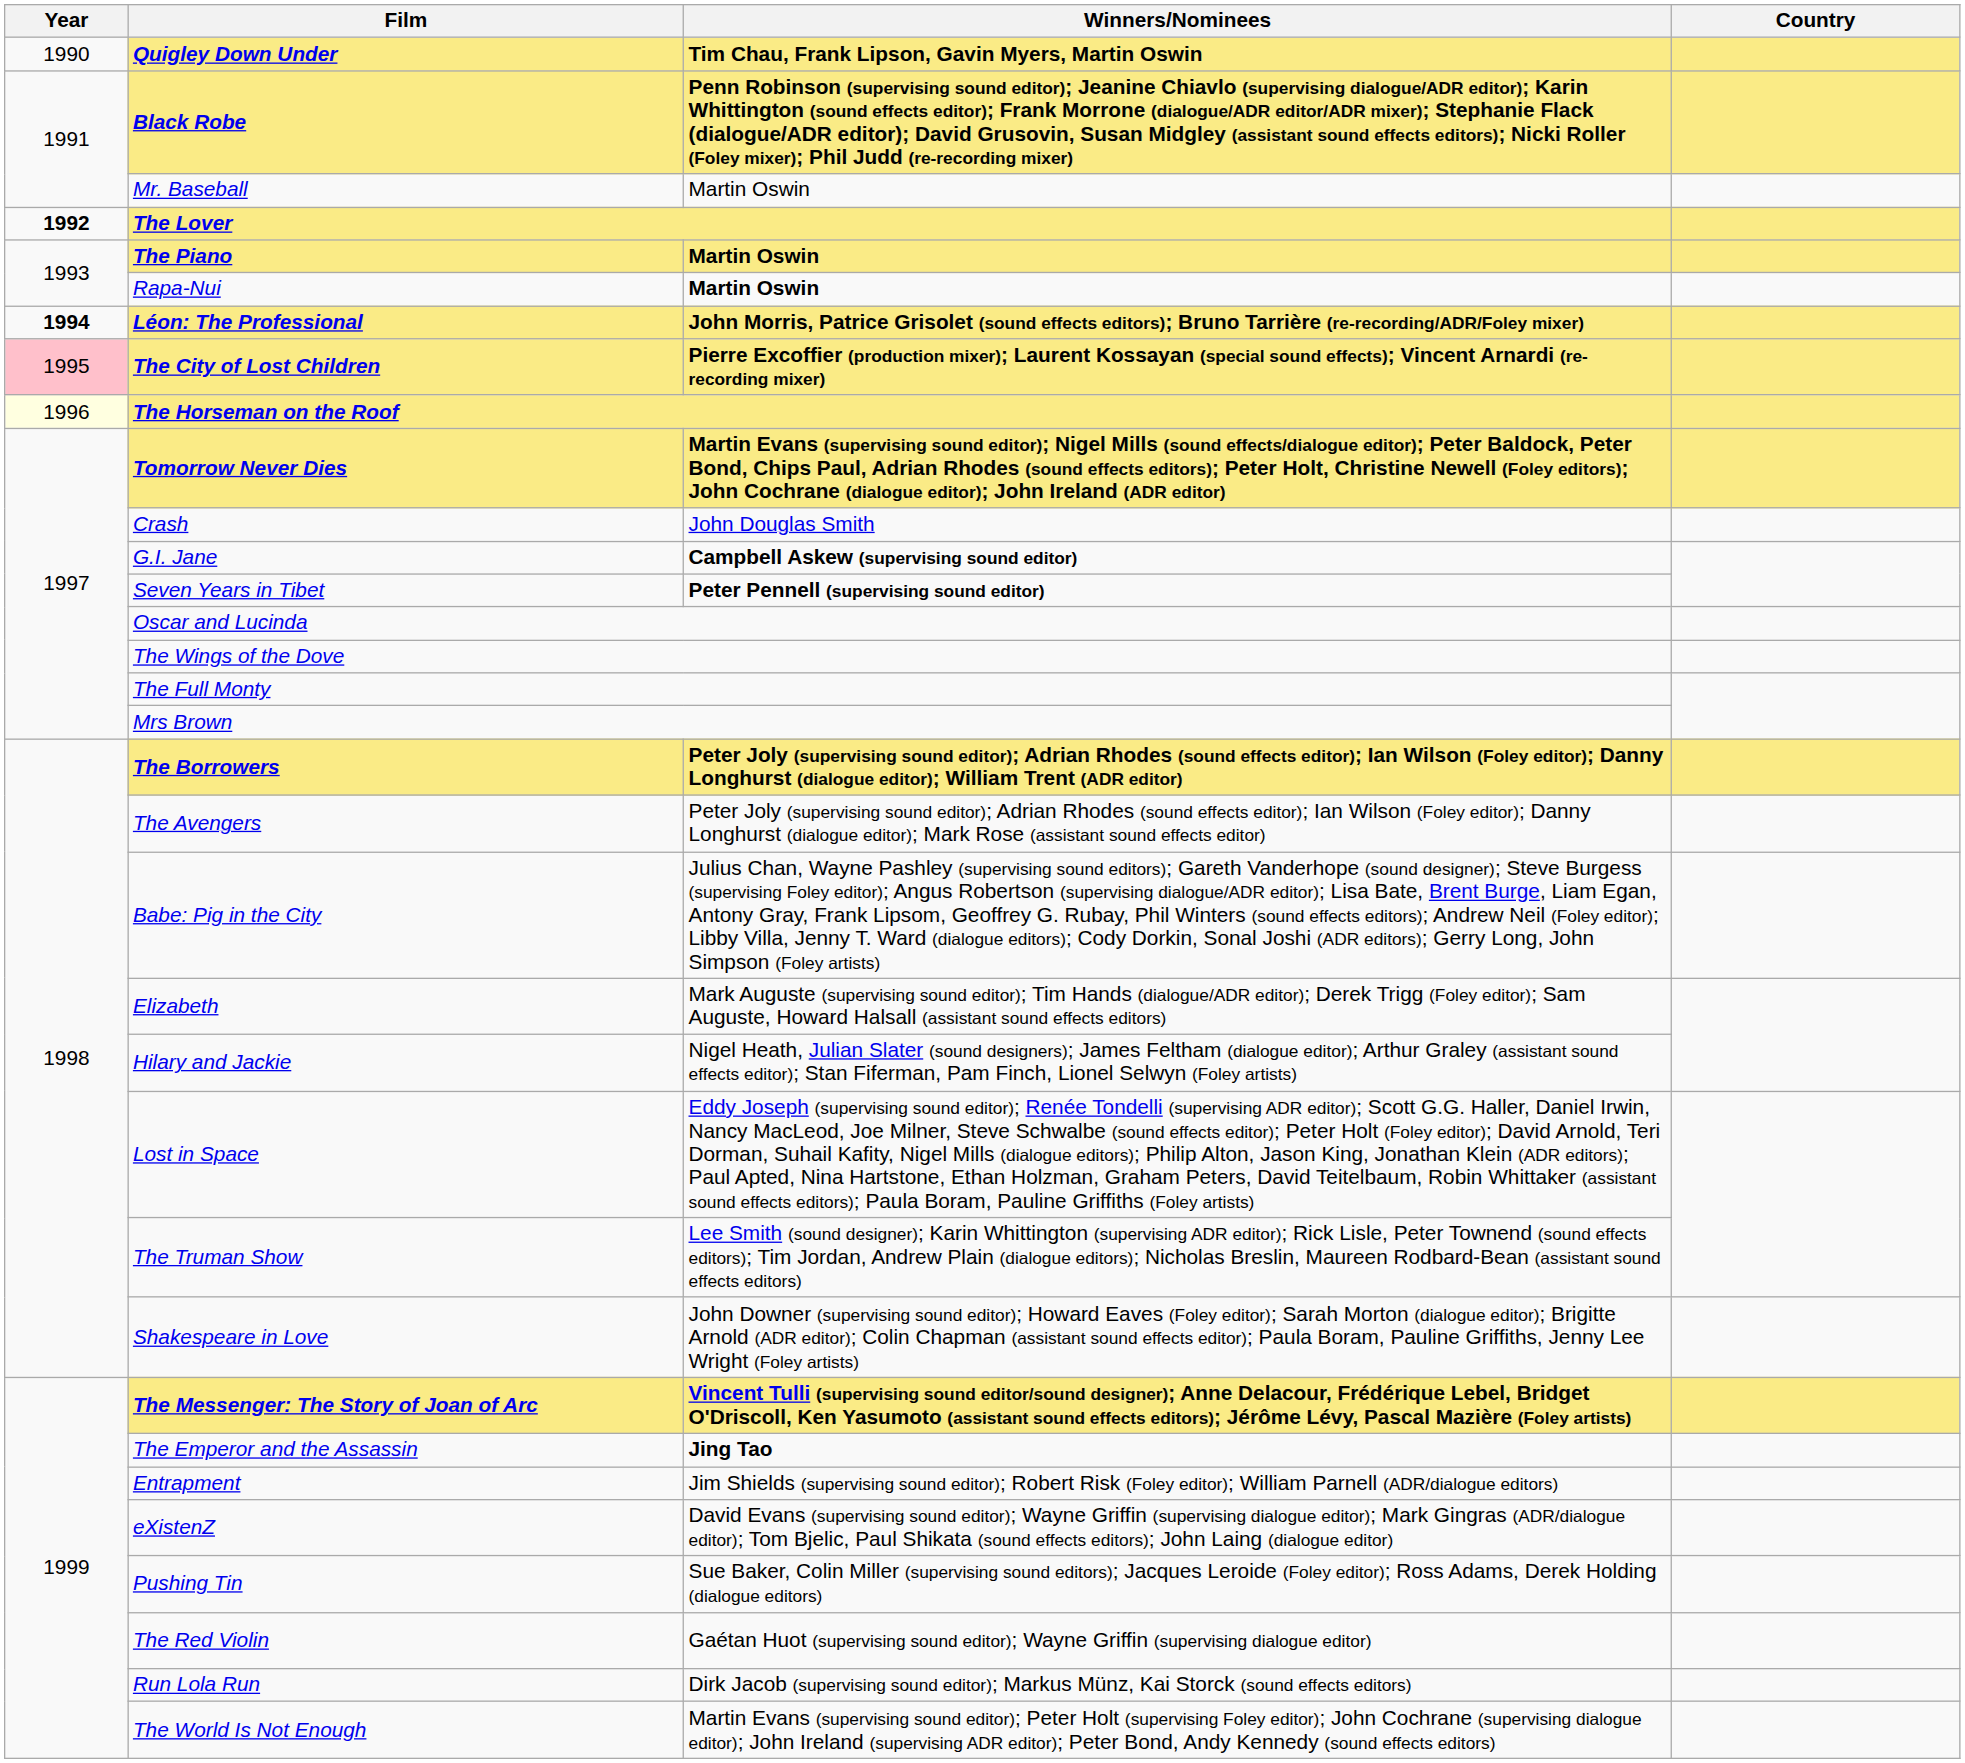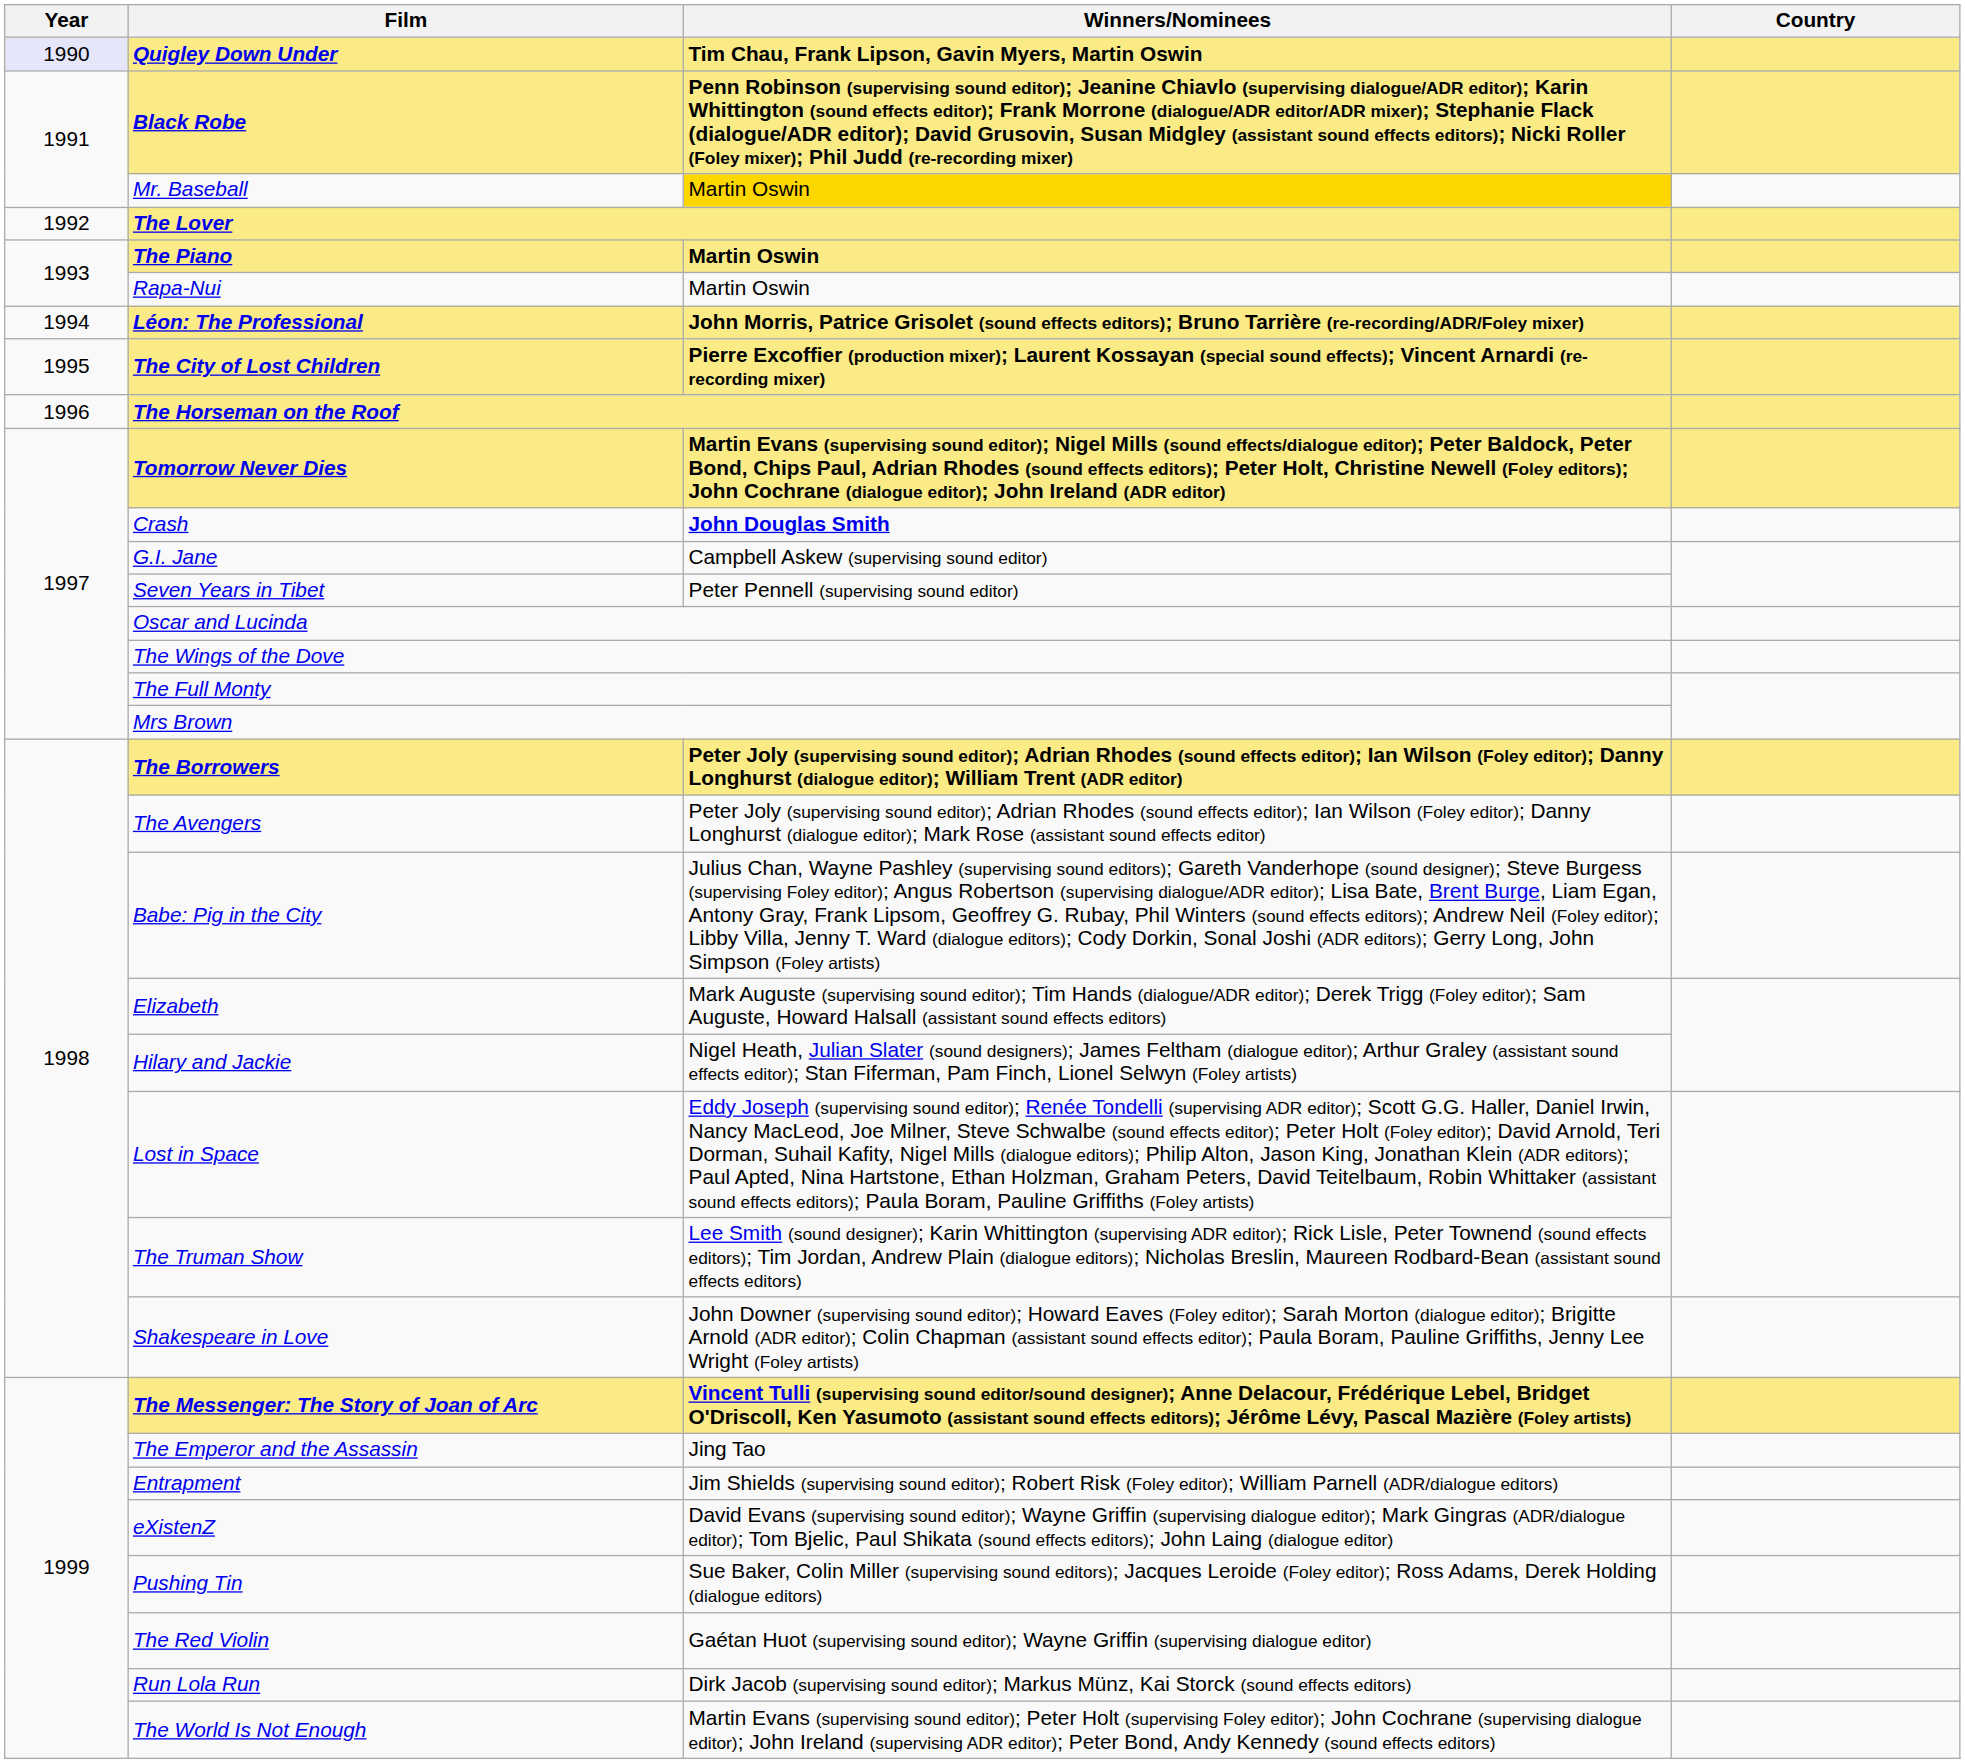Quigley Down Under | Year: no background -> lavender background
Mr. Baseball | Winners/Nominees: no background -> gold background
The Lover | Year: bold -> normal
Rapa-Nui | Winners/Nominees: bold -> normal
Léon: The Professional | Year: bold -> normal
The City of Lost Children | Year: pink background -> no background
The Horseman on the Roof | Year: lightyellow background -> no background
Crash | Winners/Nominees: normal -> bold
G.I. Jane | Winners/Nominees: bold -> normal
Seven Years in Tibet | Winners/Nominees: bold -> normal
The Emperor and the Assassin | Winners/Nominees: bold -> normal
